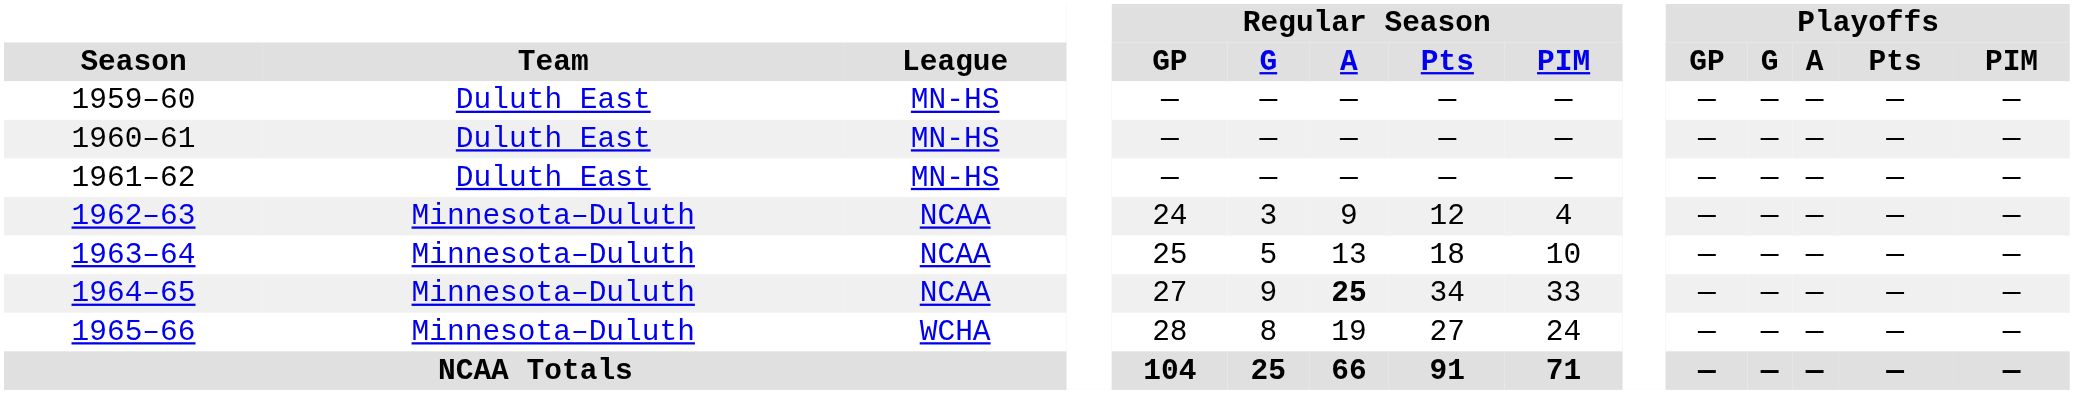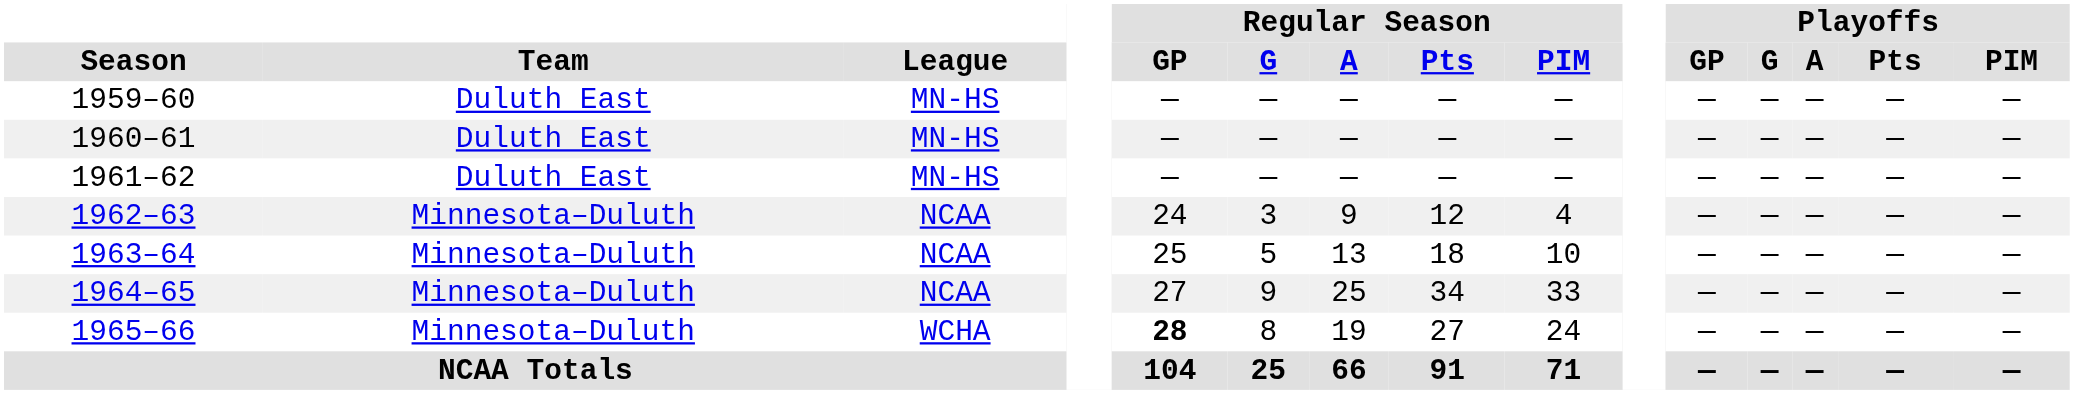1964–65 | Regular Season / A: bold -> normal
1965–66 | Regular Season / GP: normal -> bold
